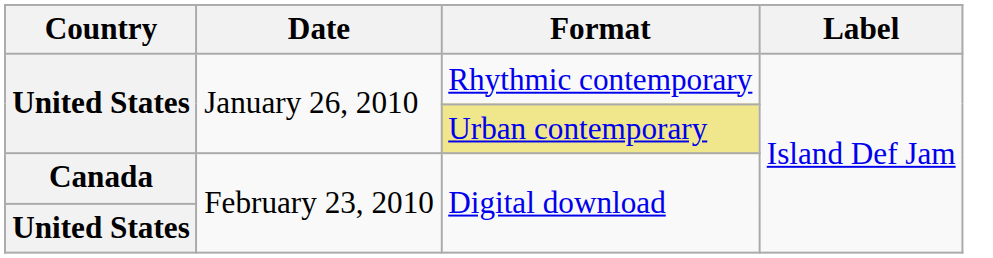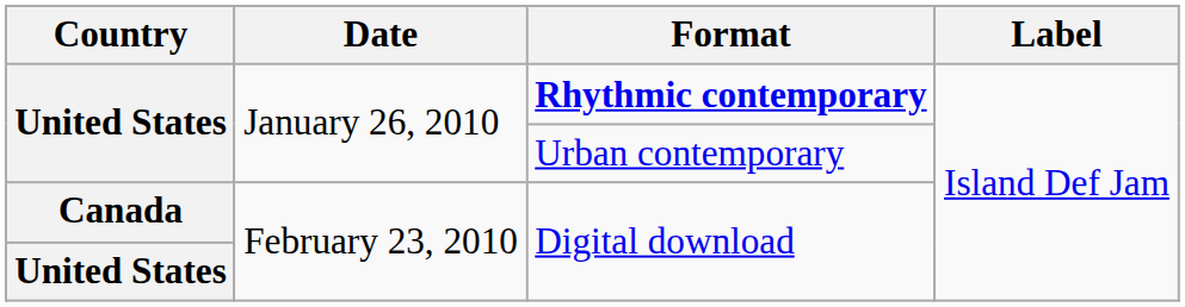Rhythmic contemporary | Format: normal -> bold
Urban contemporary | Format: khaki background -> no background
